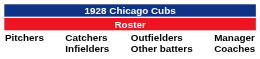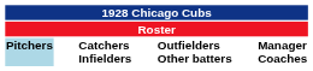Pitchers | column 1: no background -> lightblue background
